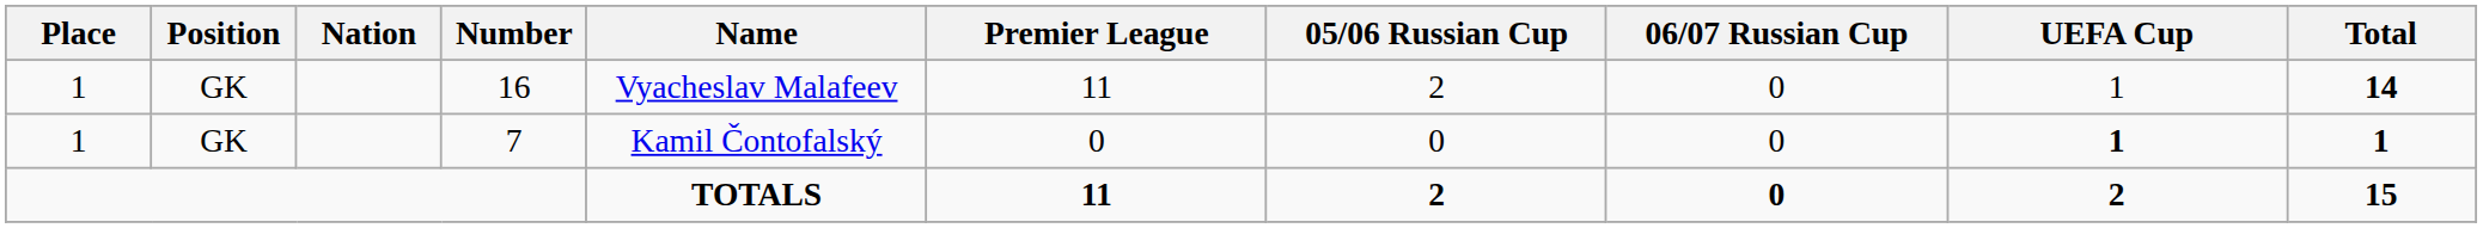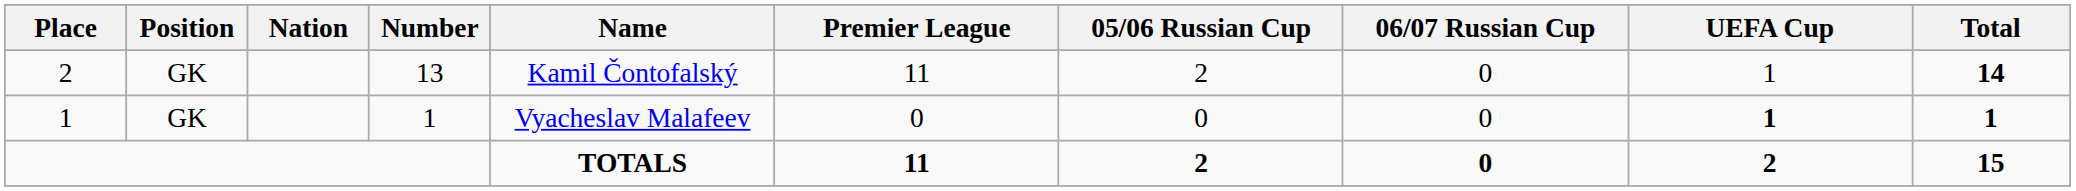row 2 | Place: 1 -> 2
row 2 | Number: 16 -> 13
row 2 | Name: Vyacheslav Malafeev -> Kamil Čontofalský
row 3 | Number: 7 -> 1
row 3 | Name: Kamil Čontofalský -> Vyacheslav Malafeev
